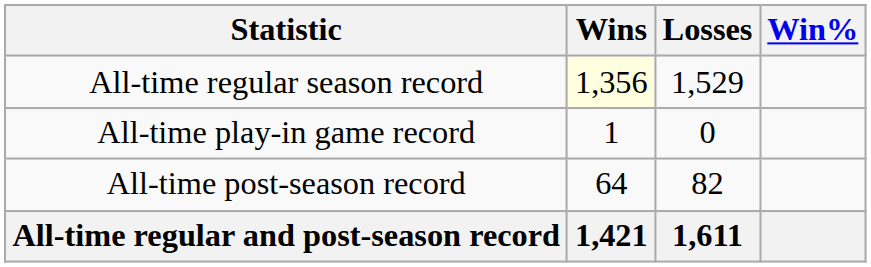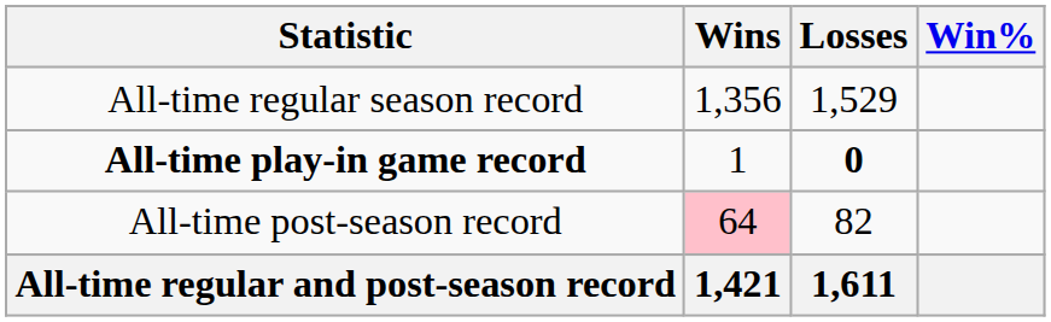row 2 | Wins: lightyellow background -> no background
row 3 | Statistic: normal -> bold
row 3 | Losses: normal -> bold
row 4 | Wins: no background -> pink background
